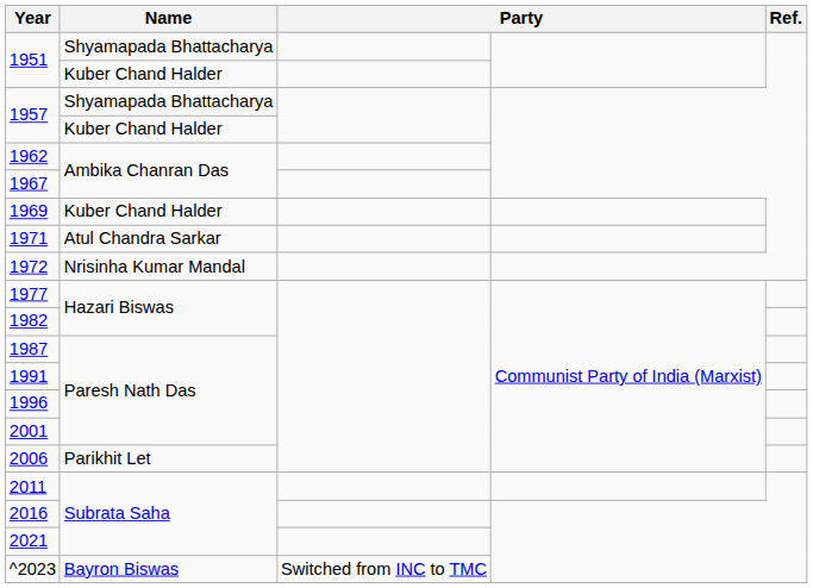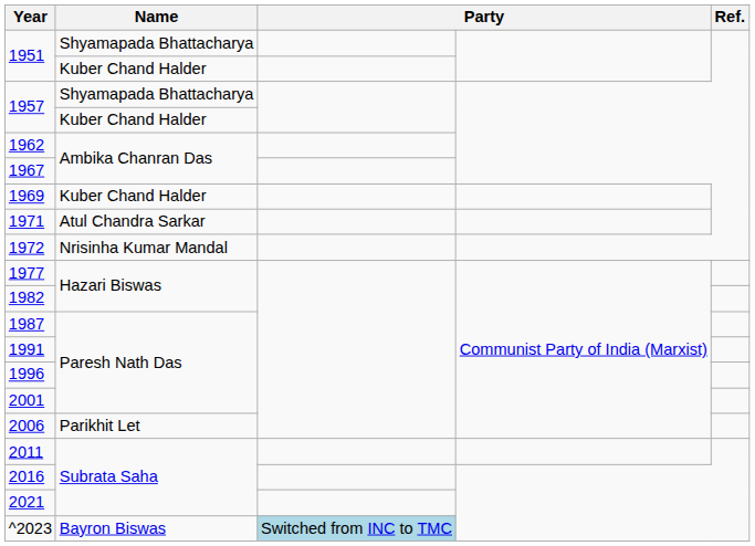^2023 | column 3: no background -> lightblue background
